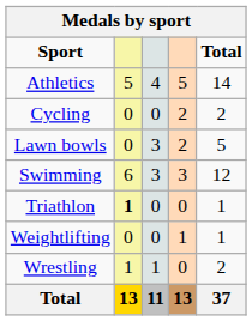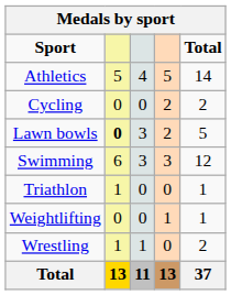Lawn bowls | column 2: normal -> bold
Triathlon | column 2: bold -> normal
